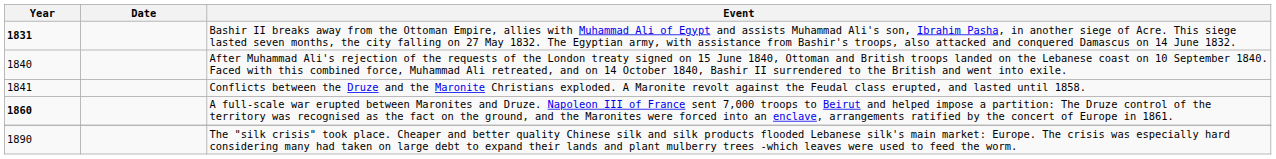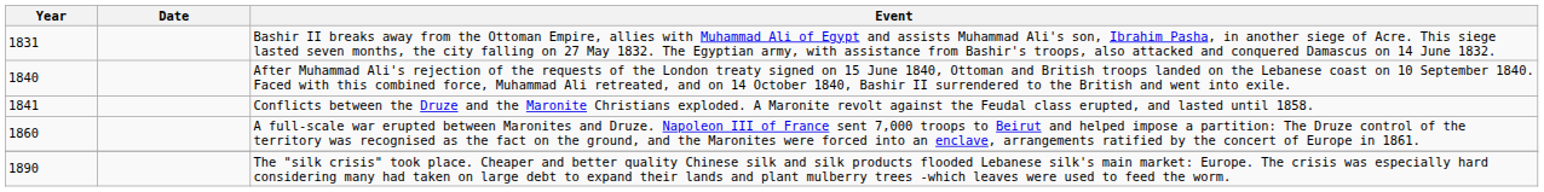row 2 | Year: bold -> normal
row 5 | Year: bold -> normal
